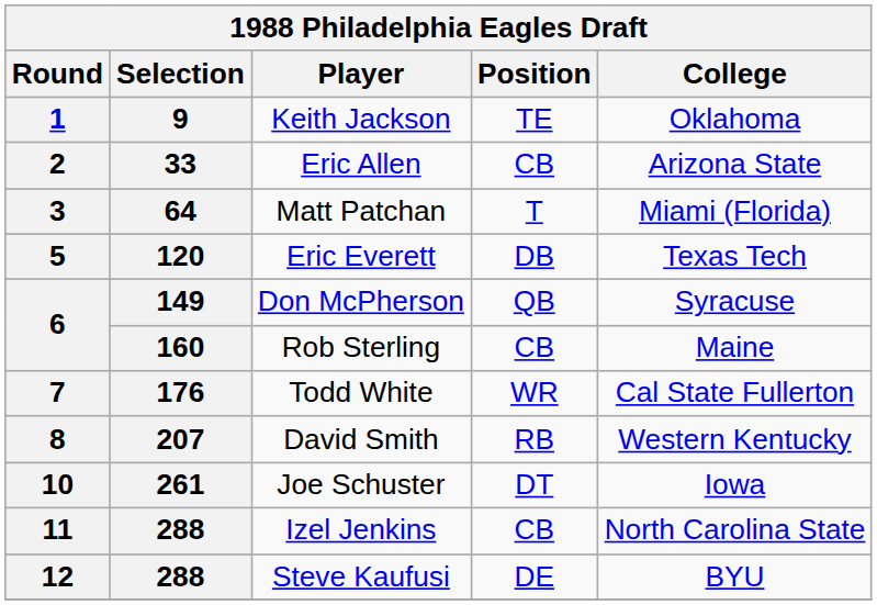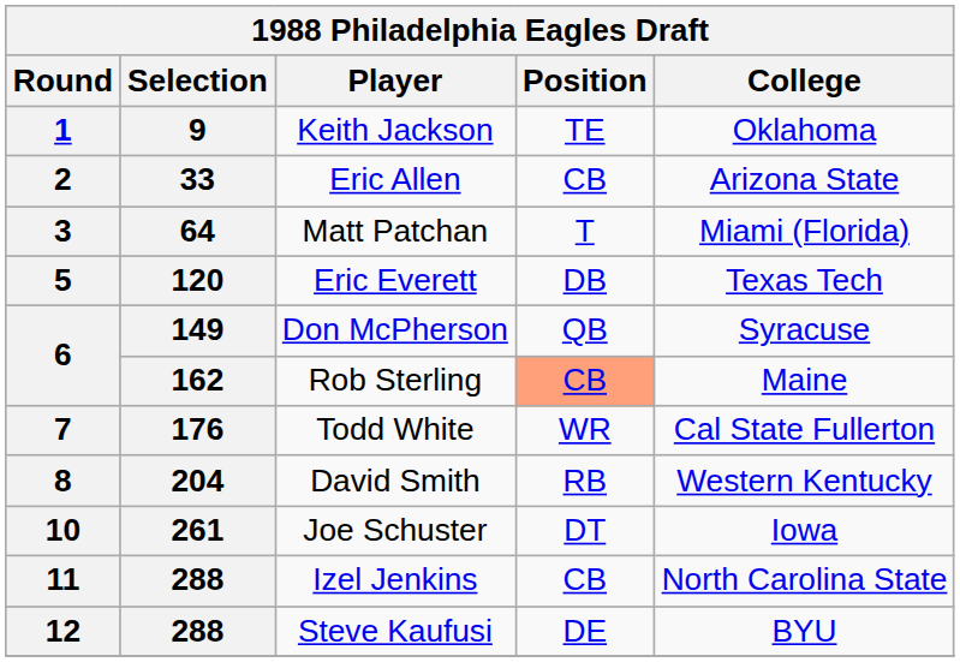6 / Rob Sterling | Selection: 160 -> 162
6 / Rob Sterling | Position: no background -> lightsalmon background
8 | Selection: 207 -> 204
